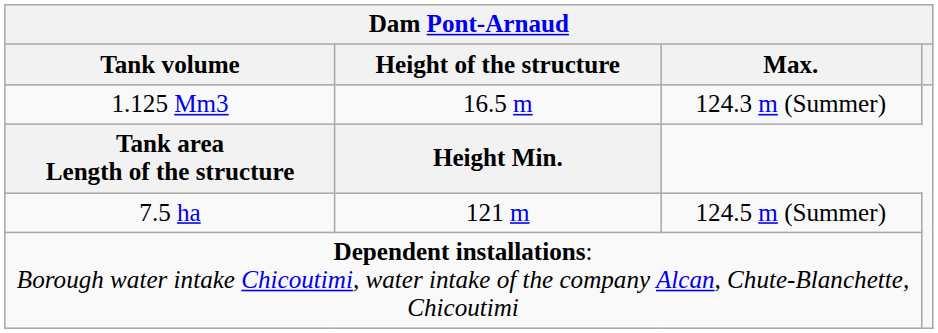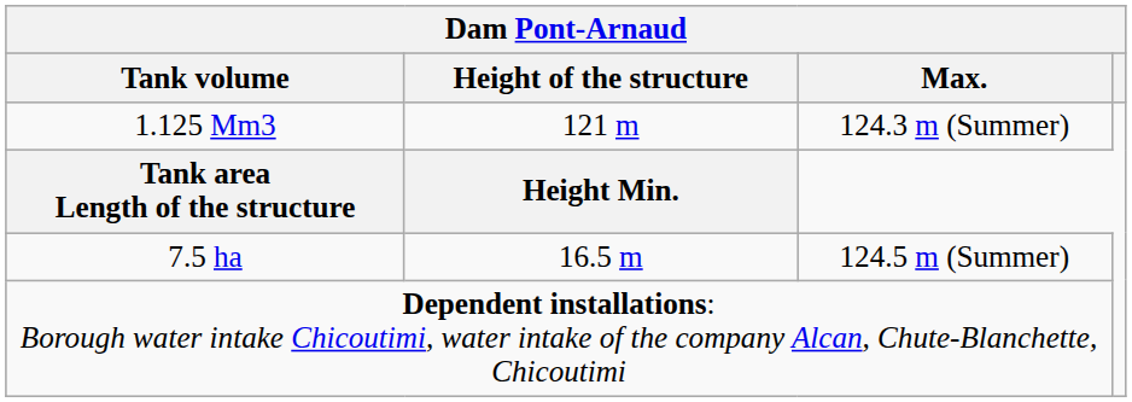1.125 Mm3 | Dam Pont-Arnaud / Height of the structure: 16.5 m -> 121 m
7.5 ha | Dam Pont-Arnaud / Height of the structure: 121 m -> 16.5 m
